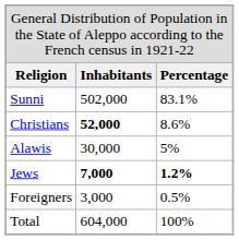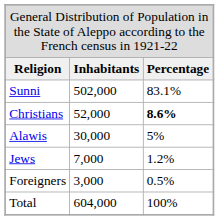Christians | column 2: bold -> normal
Christians | column 3: normal -> bold
Jews | column 2: bold -> normal
Jews | column 3: bold -> normal
